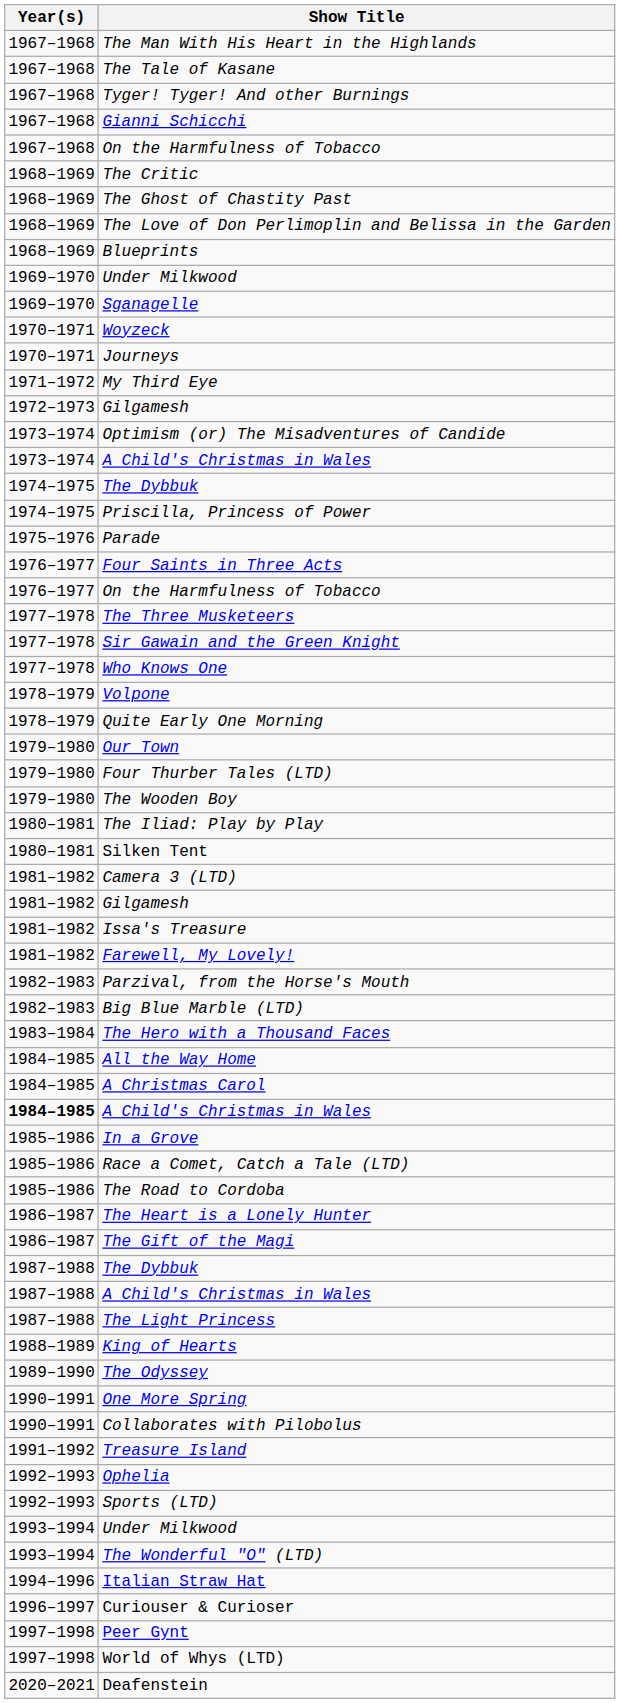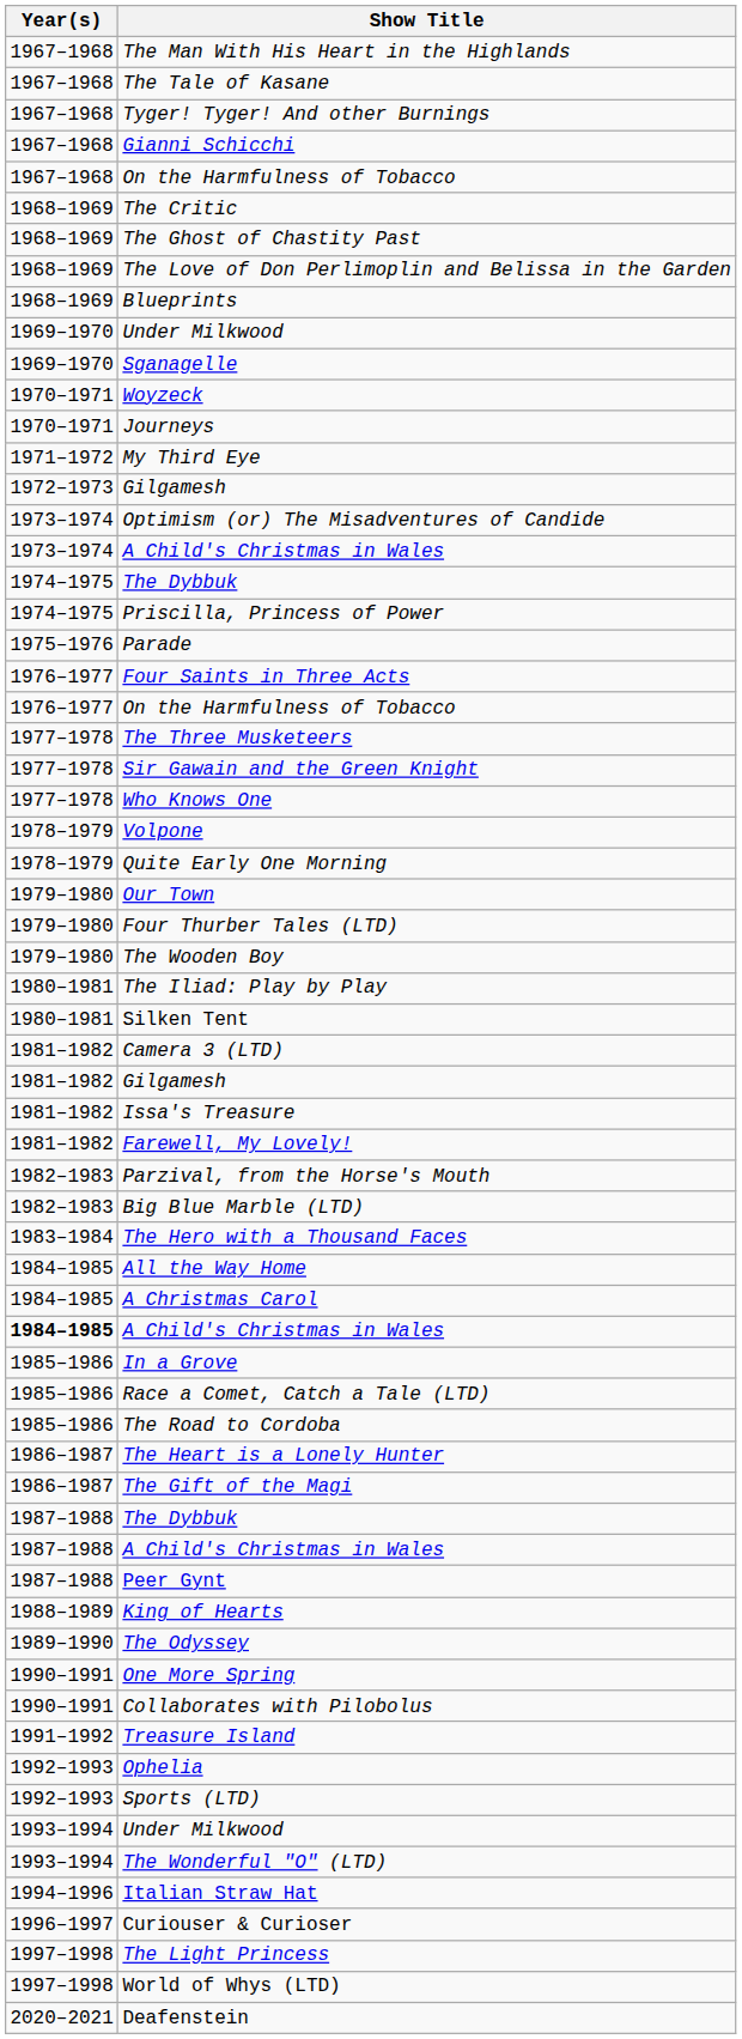row 51 | Show Title: The Light Princess -> Peer Gynt
row 63 | Show Title: Peer Gynt -> The Light Princess
